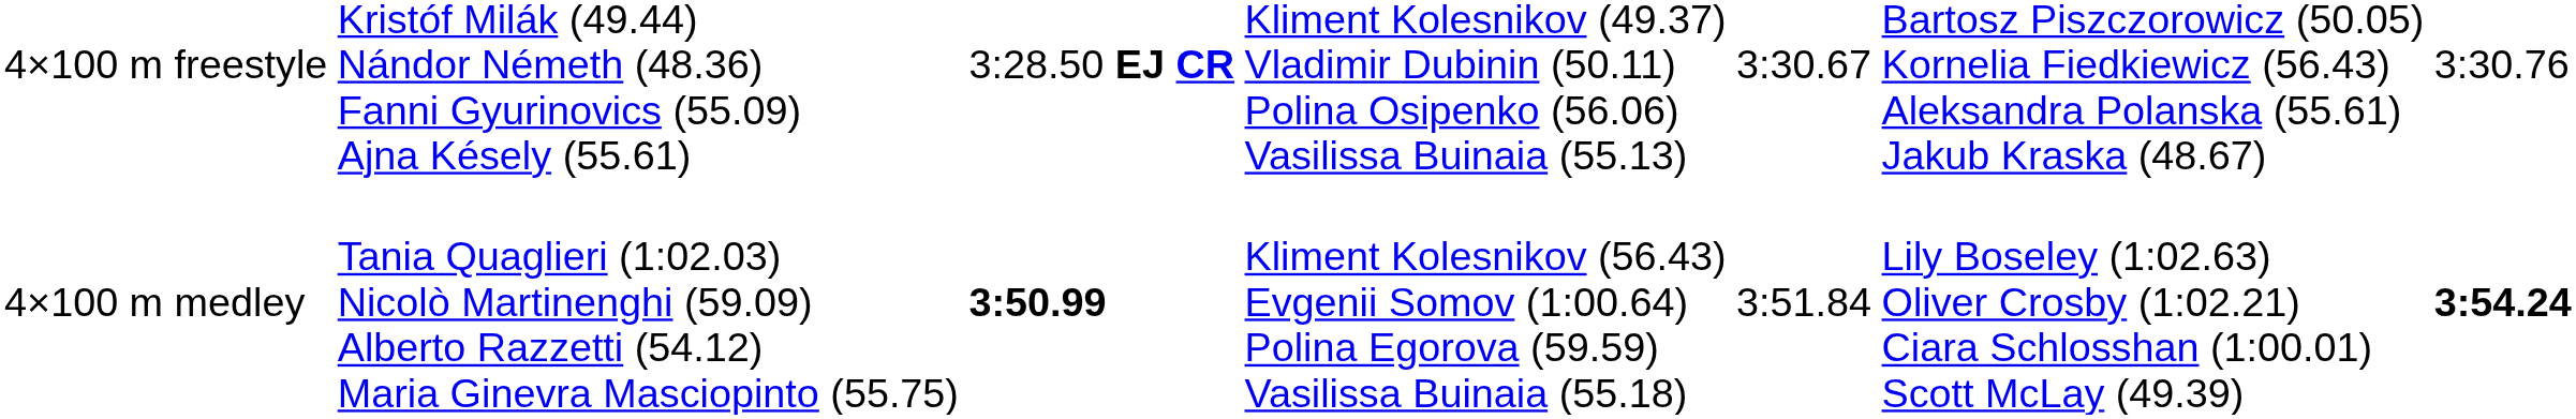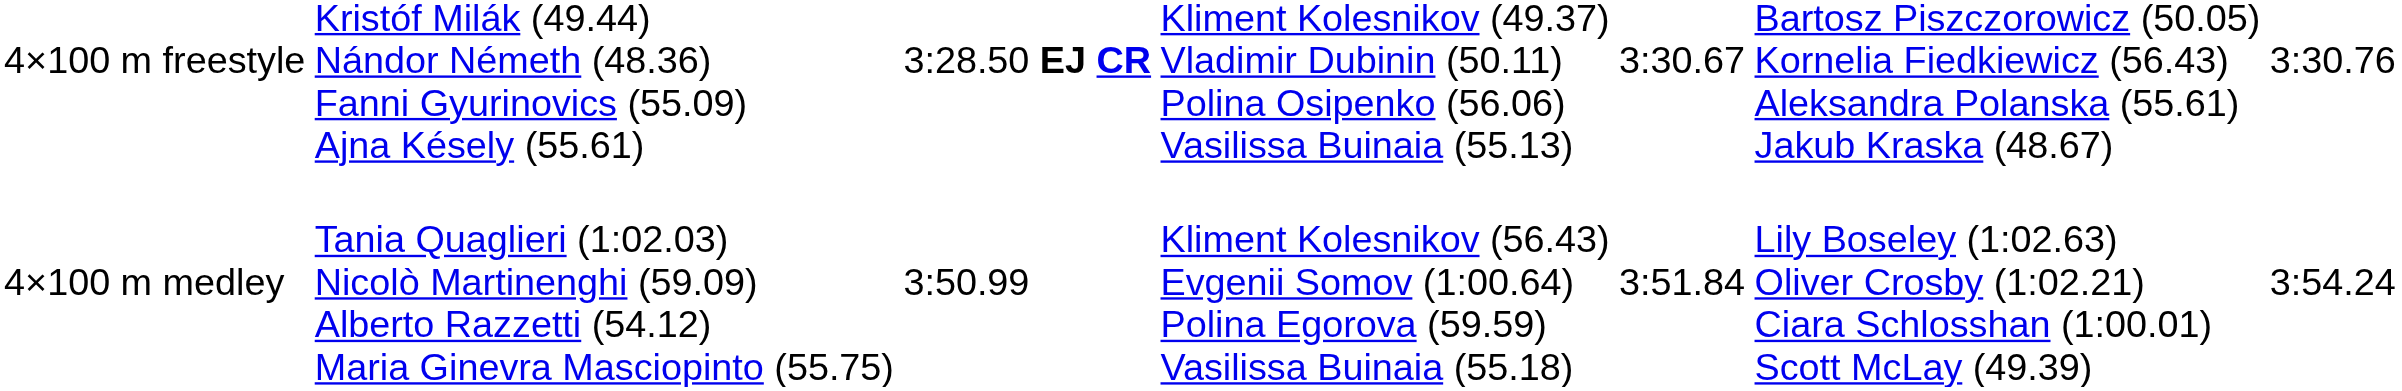4×100 m medley | column 3: bold -> normal
4×100 m medley | column 7: bold -> normal
